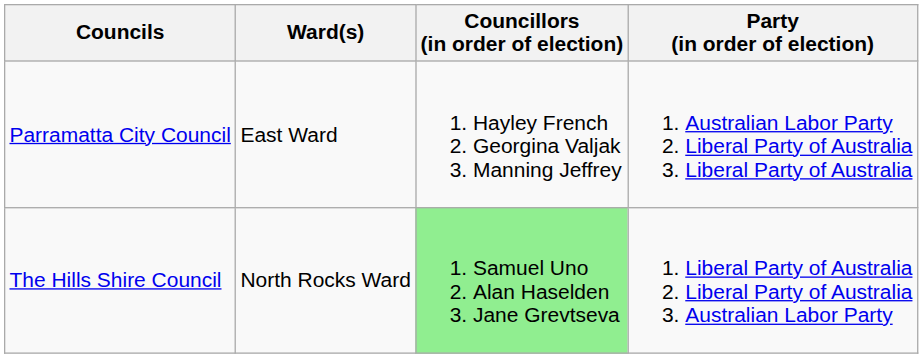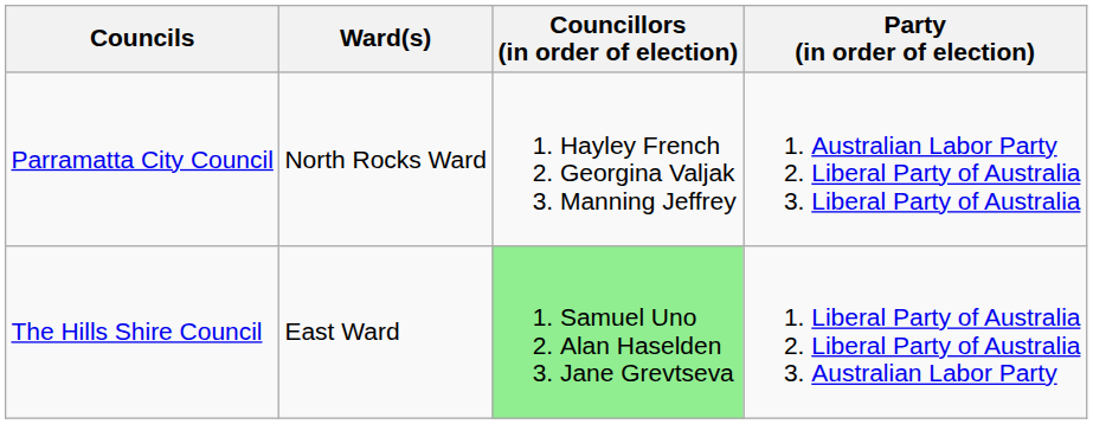Parramatta City Council | Ward(s): East Ward -> North Rocks Ward
The Hills Shire Council | Ward(s): North Rocks Ward -> East Ward
